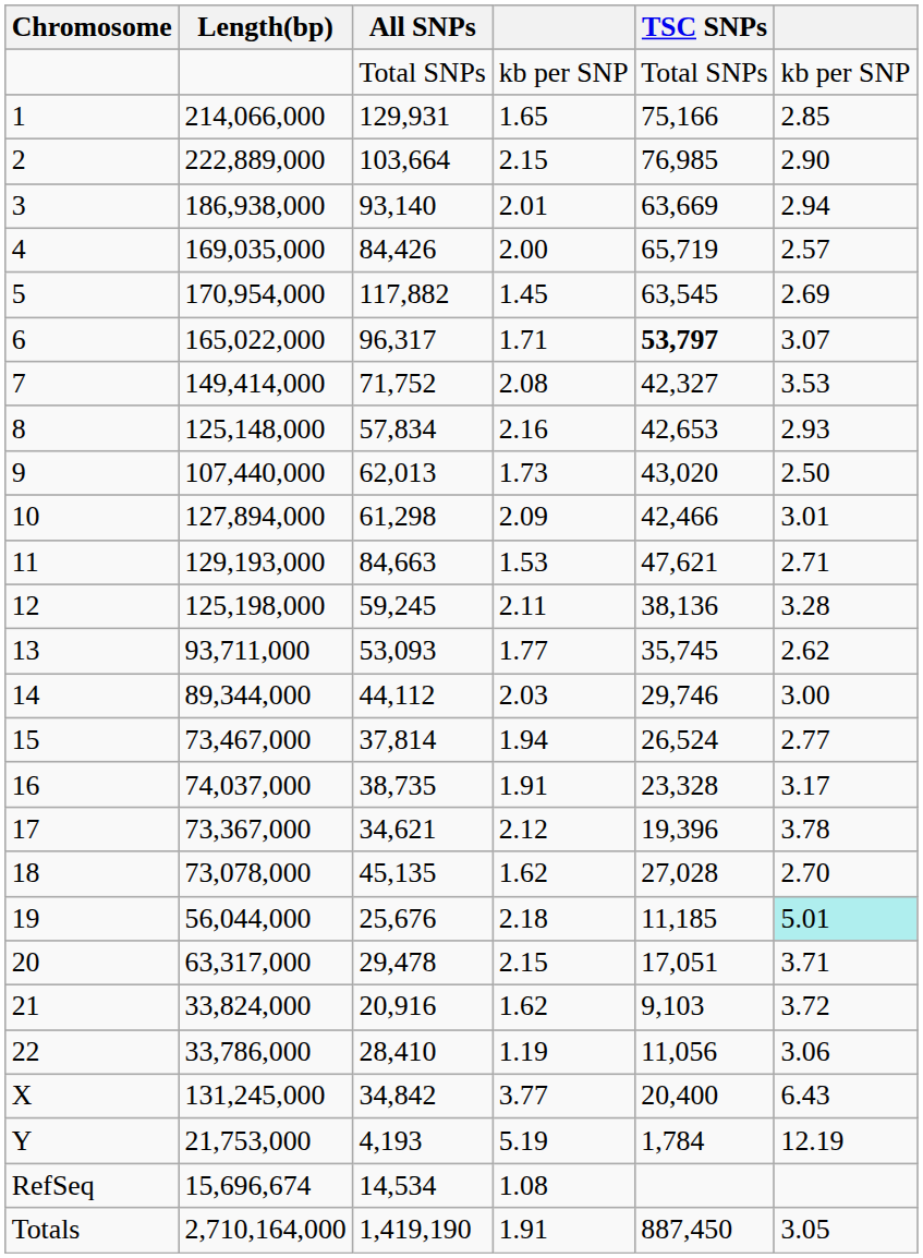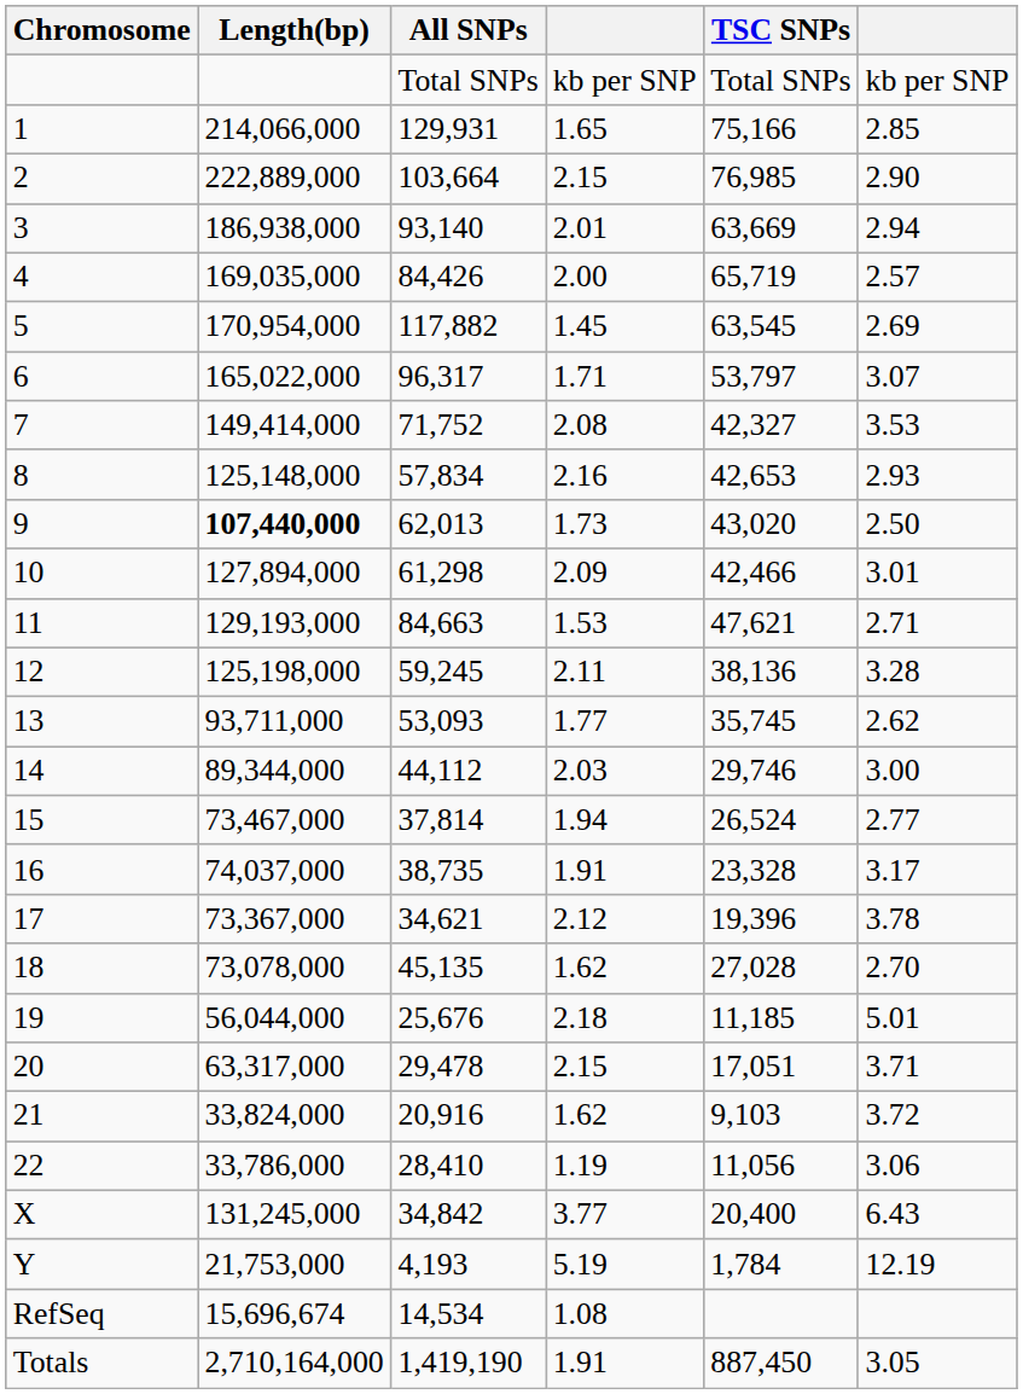6 | TSC SNPs: bold -> normal
9 | Length(bp): normal -> bold
19 | column 6: paleturquoise background -> no background
